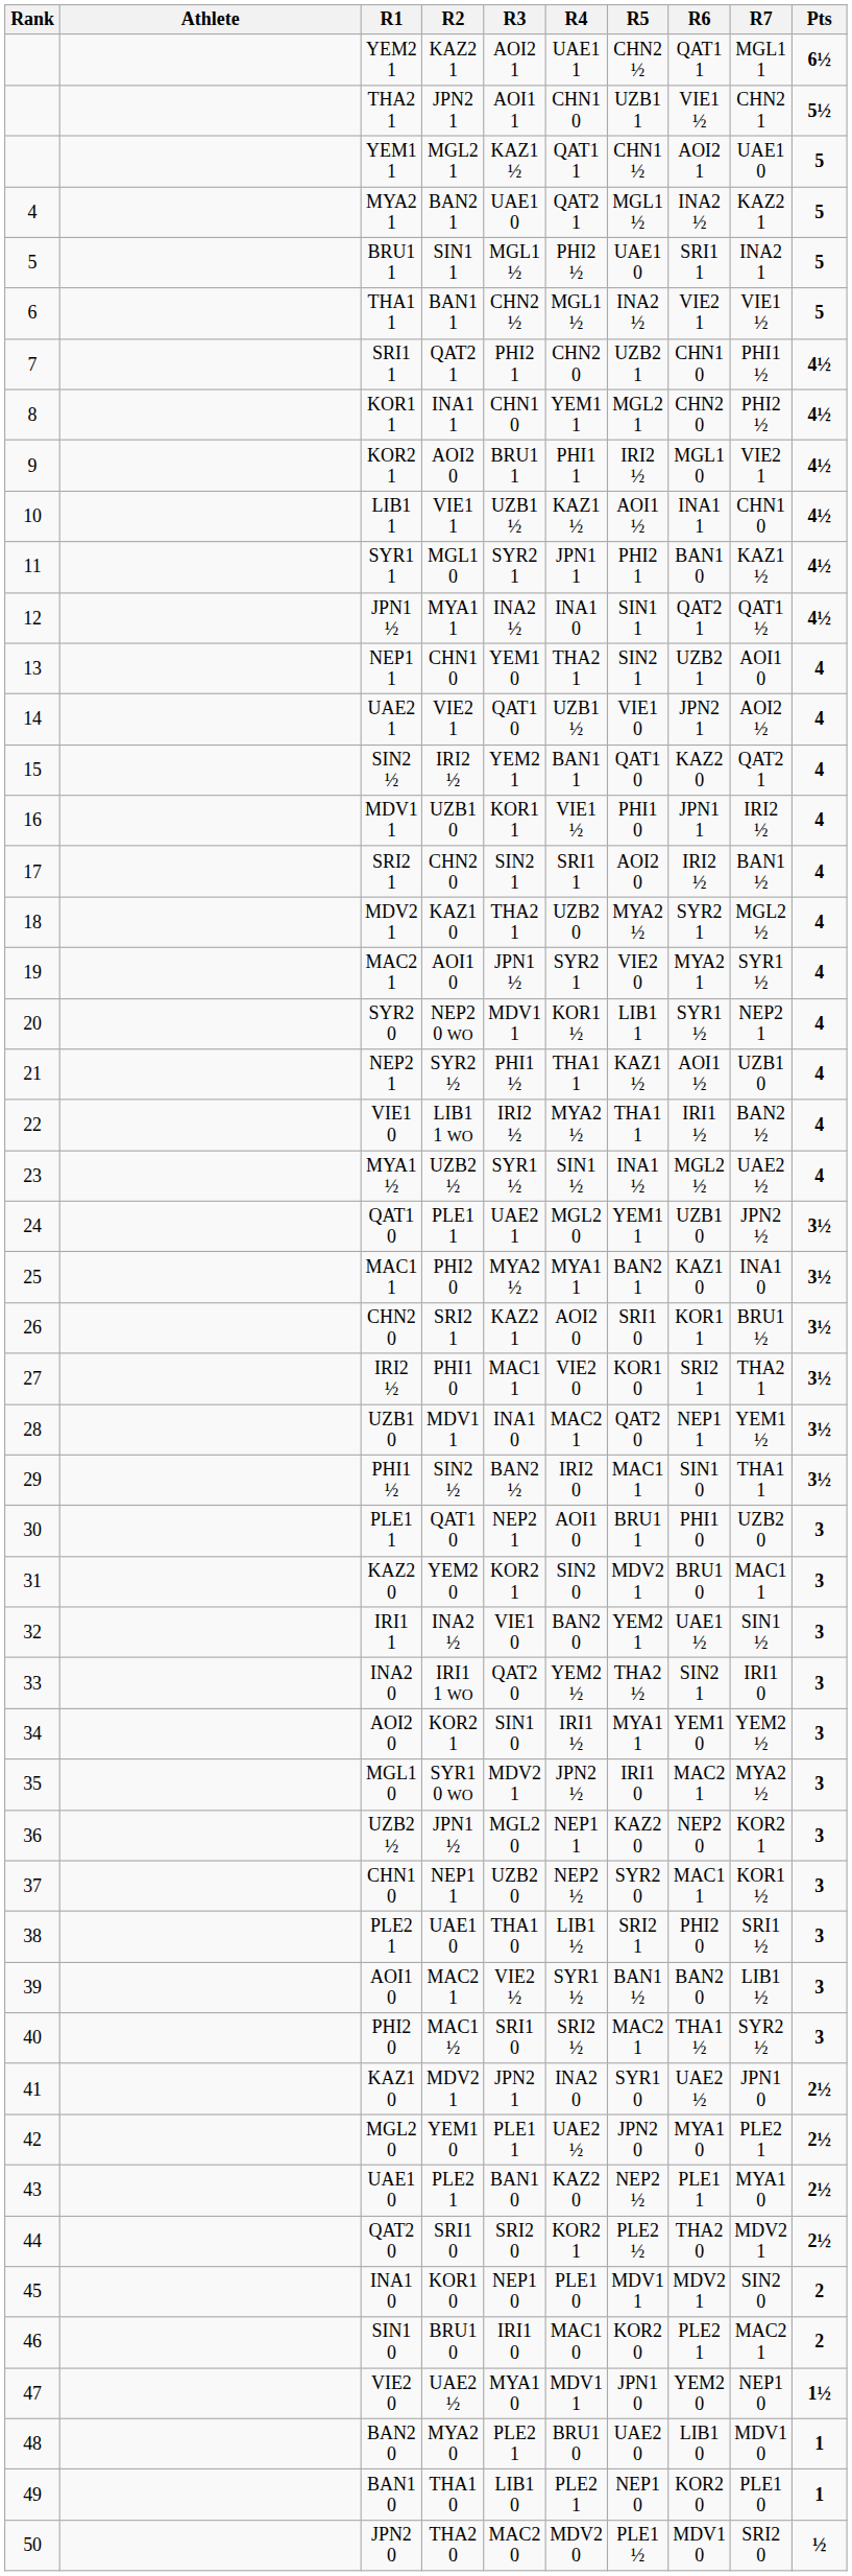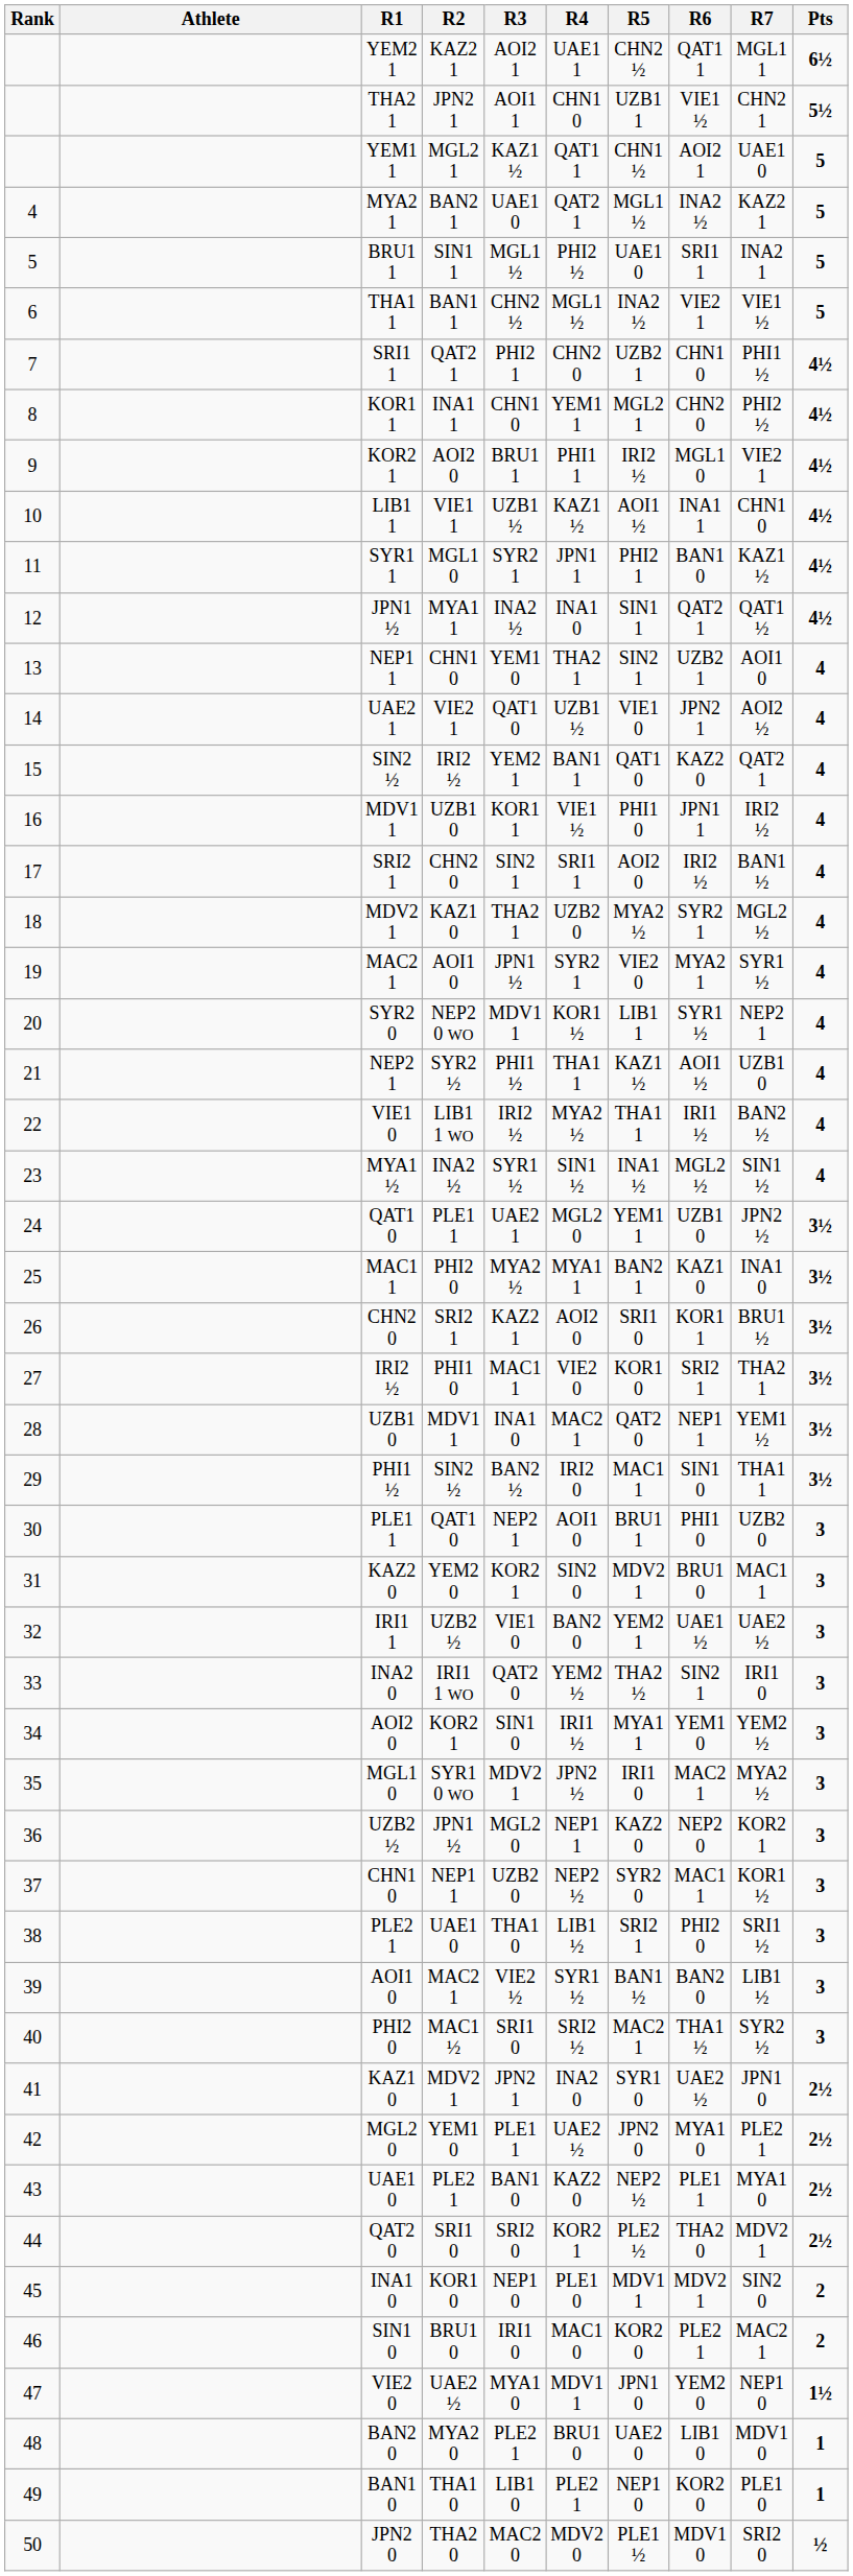MYA1 ½ | R2: UZB2 ½ -> INA2 ½
MYA1 ½ | R7: UAE2 ½ -> SIN1 ½
IRI1 1 | R2: INA2 ½ -> UZB2 ½
IRI1 1 | R7: SIN1 ½ -> UAE2 ½
